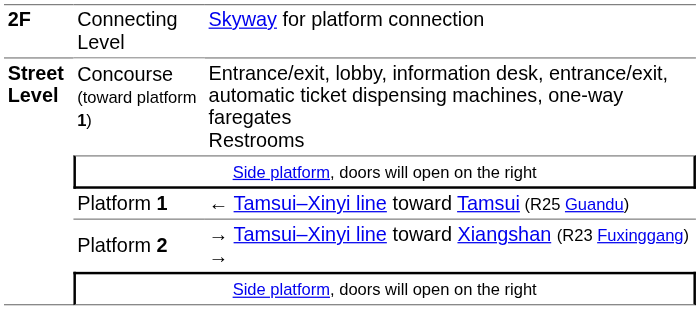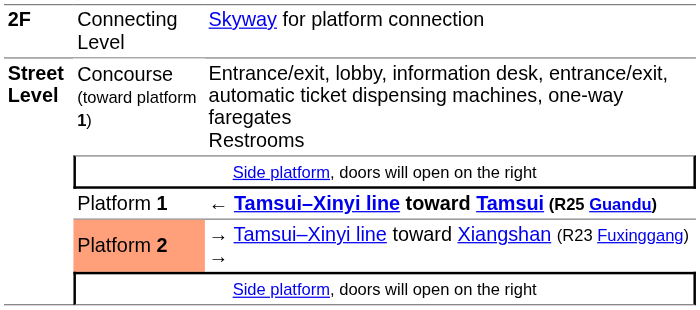Platform 1 | column 3: normal -> bold
Platform 2 | column 2: no background -> lightsalmon background
